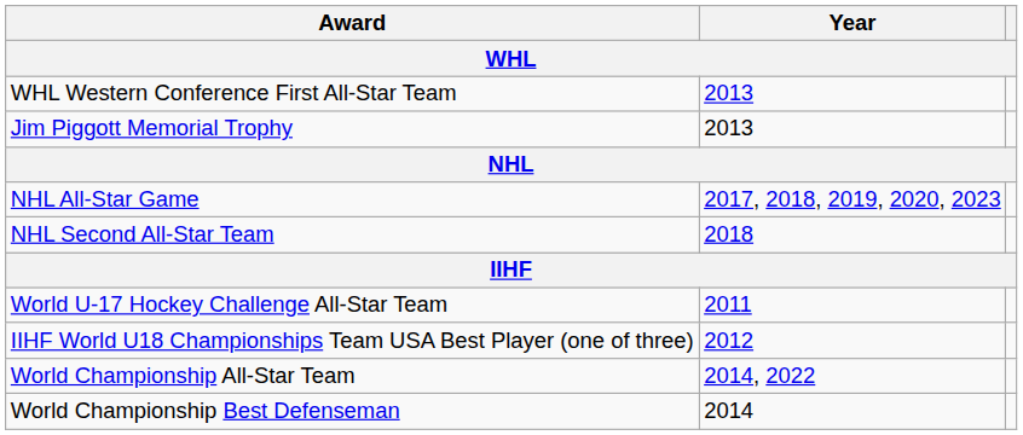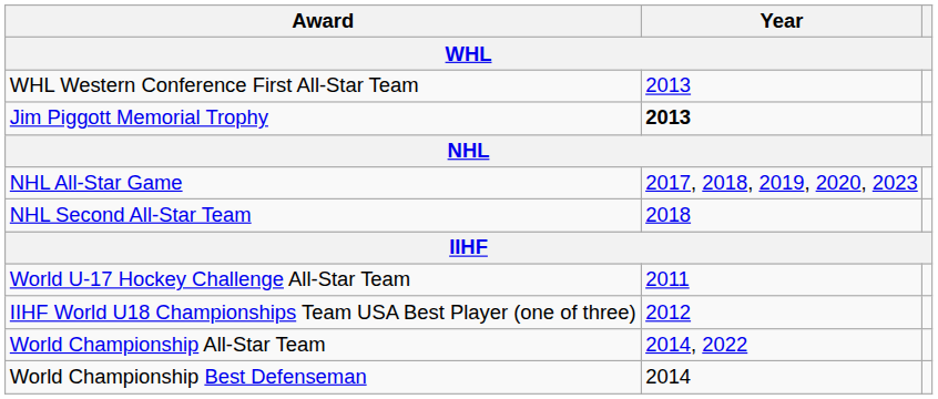Jim Piggott Memorial Trophy | Year: normal -> bold
